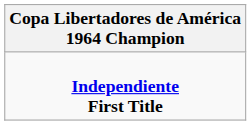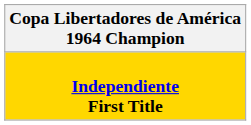row 2 | column 1: no background -> gold background
